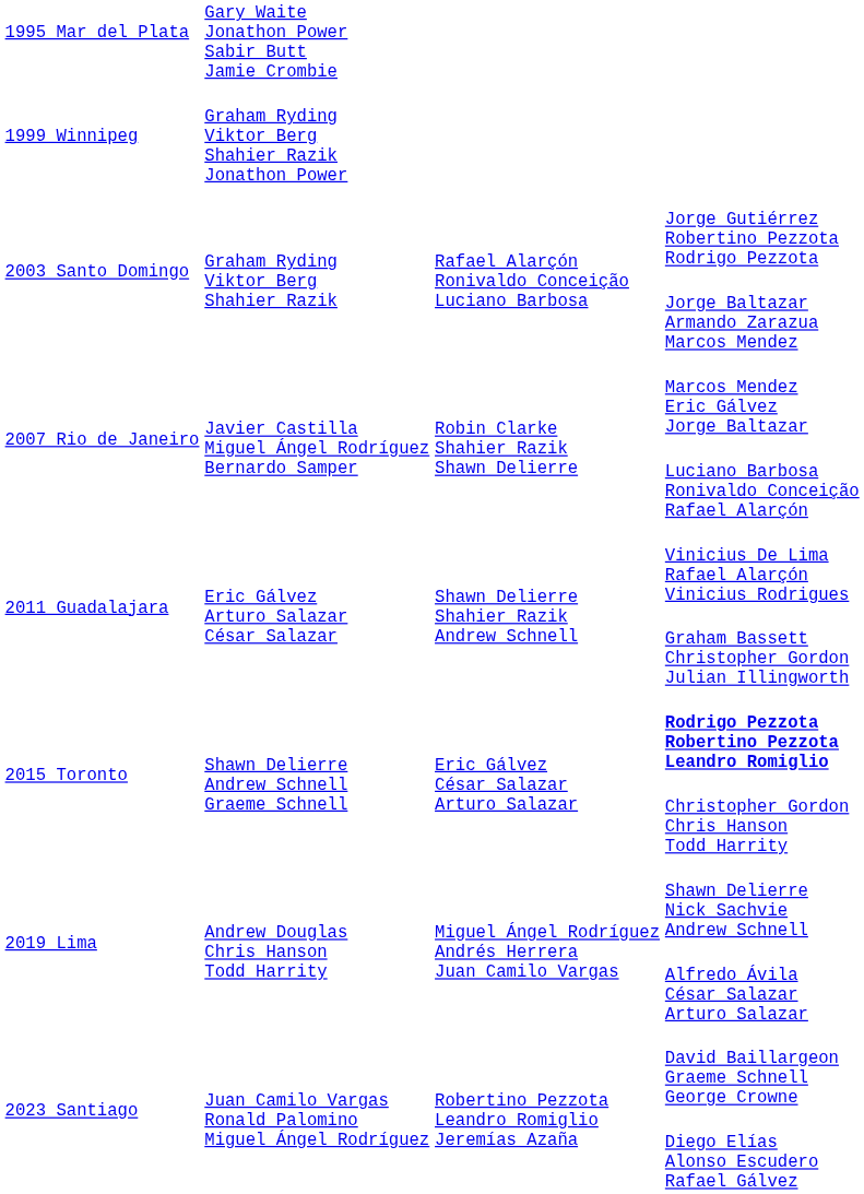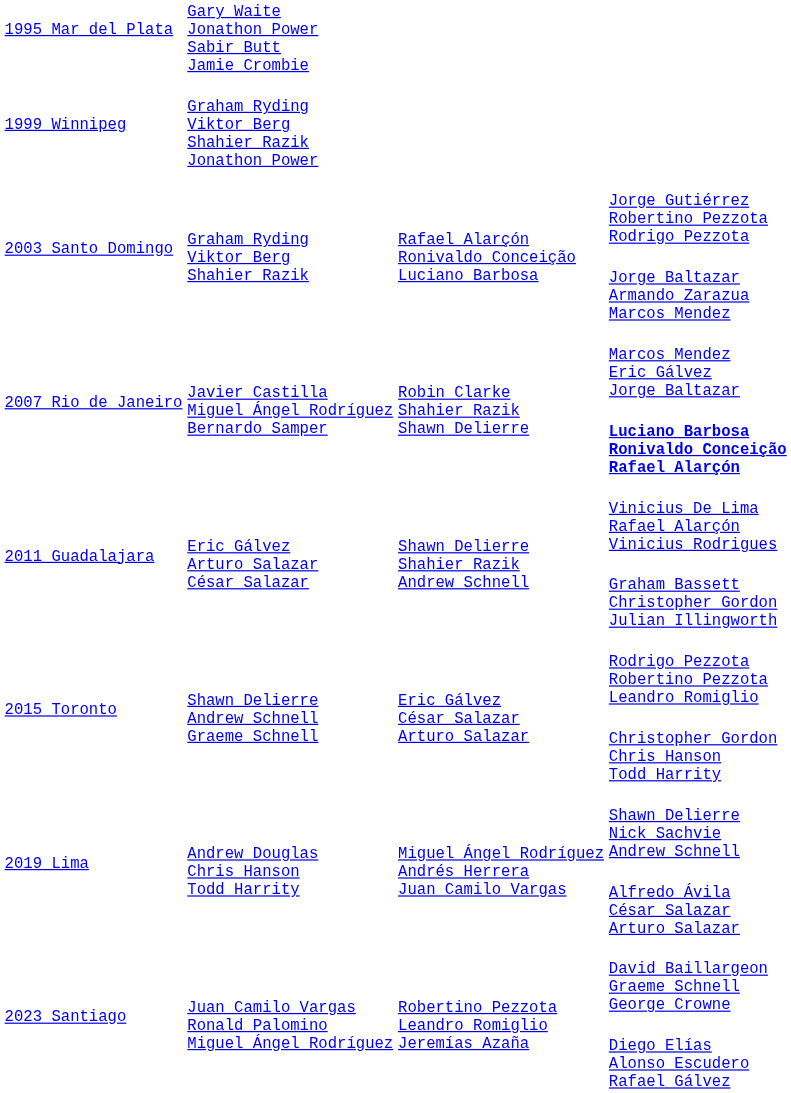Luciano Barbosa Ronivaldo Conceição Rafael Alarçón | column 4: normal -> bold
Rodrigo Pezzota Robertino Pezzota Leandro Romiglio | column 4: bold -> normal
